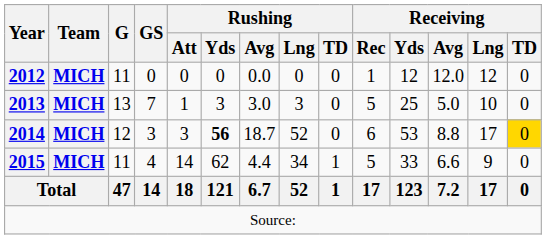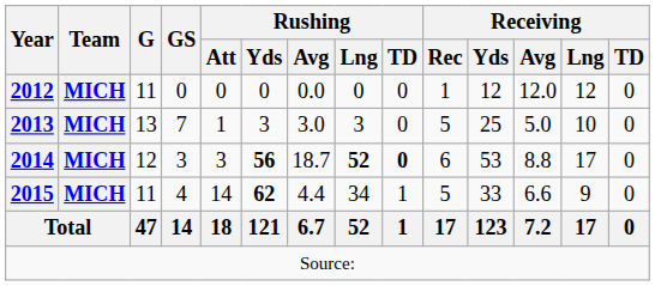2014 | Rushing / Lng: normal -> bold
2014 | Rushing / TD: normal -> bold
2014 | Receiving / TD: gold background -> no background
2015 | Rushing / Yds: normal -> bold
